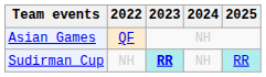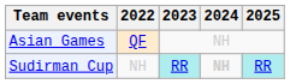Sudirman Cup | 2023: bold -> normal
Sudirman Cup | 2024: normal -> bold
